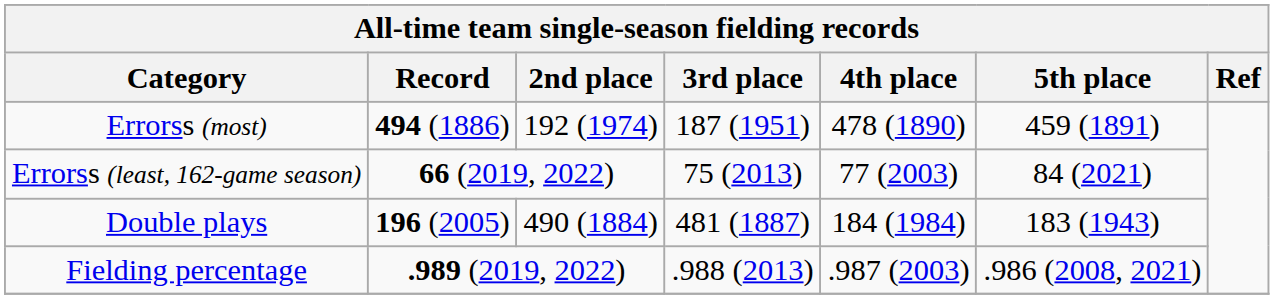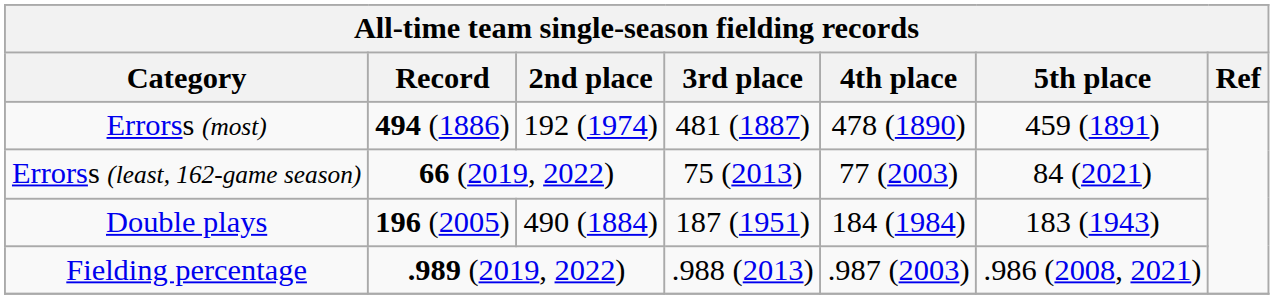Errorss (most) | 3rd place: 187 (1951) -> 481 (1887)
Double plays | 3rd place: 481 (1887) -> 187 (1951)
